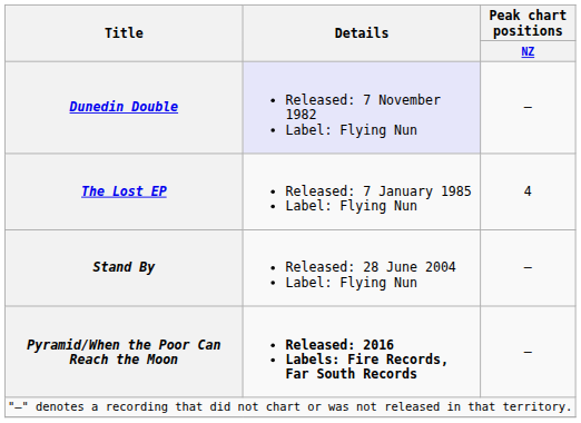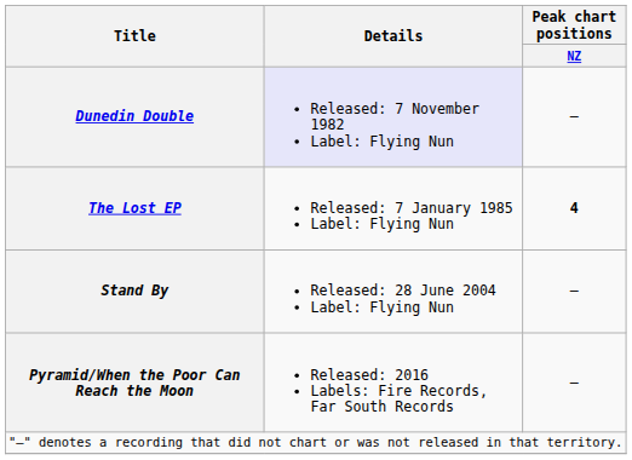The Lost EP | Peak chart positions / NZ: normal -> bold
Pyramid/When the Poor Can Reach the Moon | Details: bold -> normal
